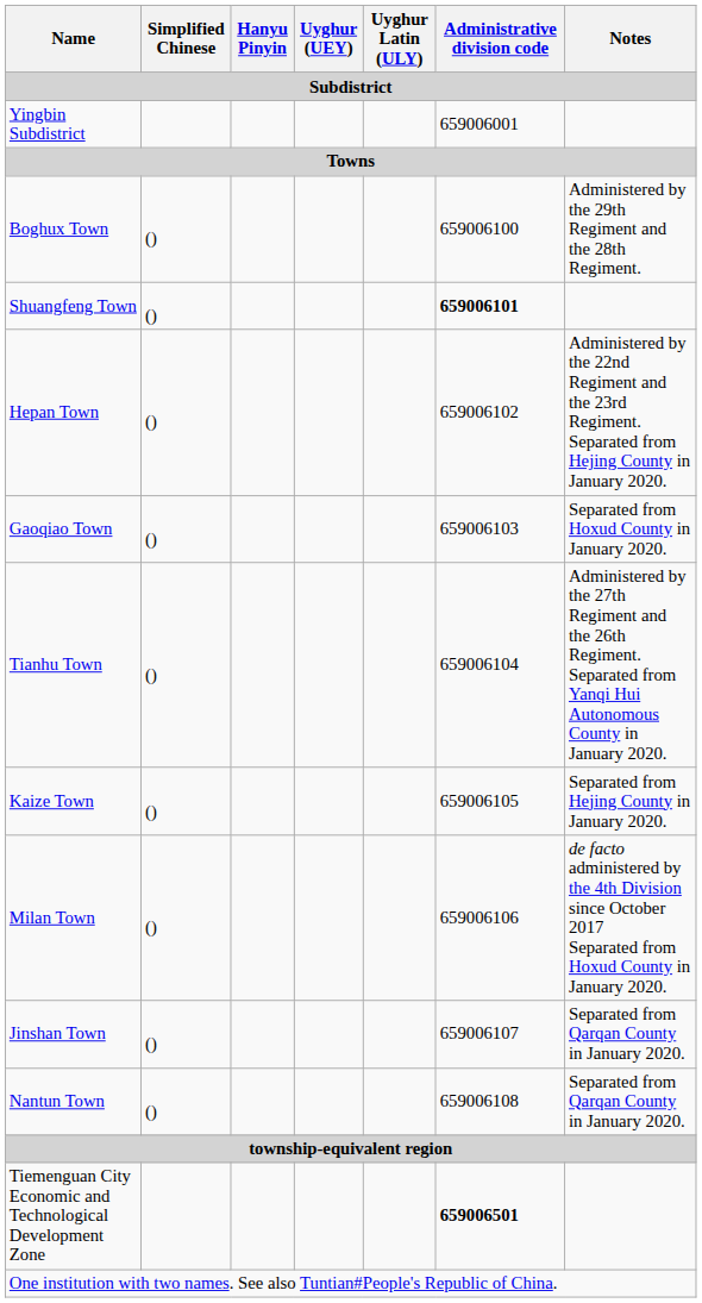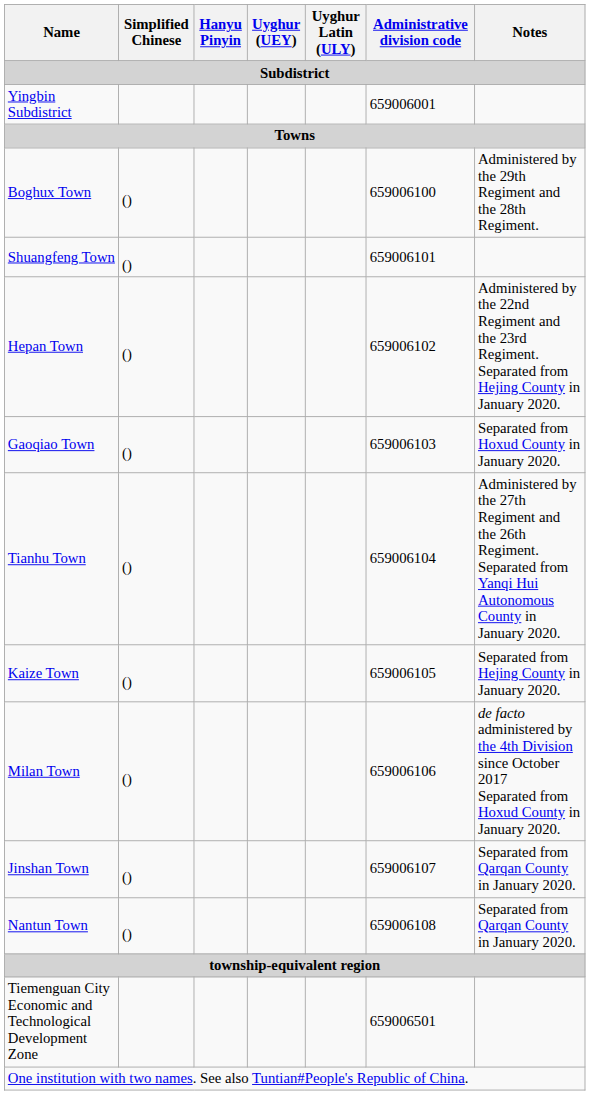Shuangfeng Town | Administrative division code: bold -> normal
Tiemenguan City Economic and Technological Development Zone | Administrative division code: bold -> normal
